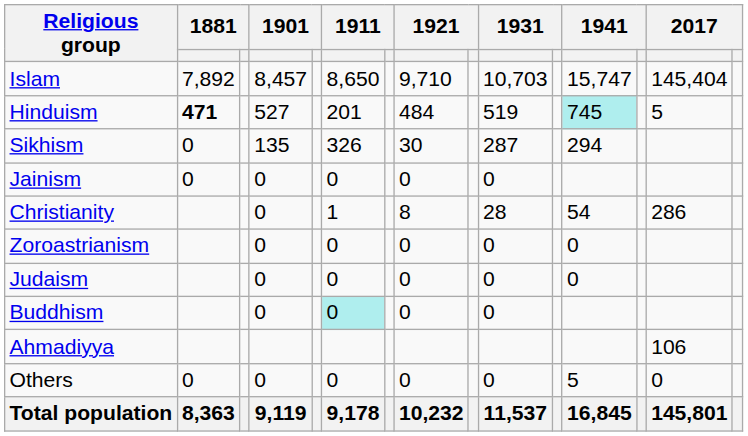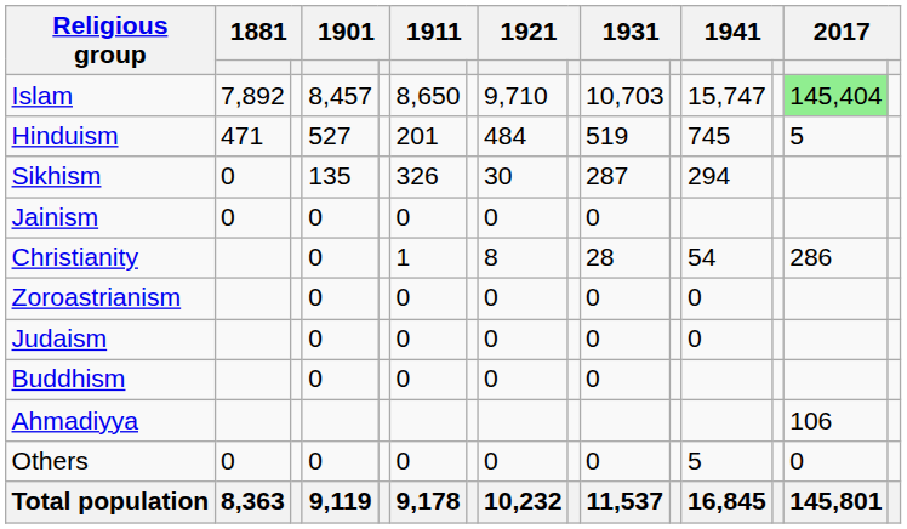Islam | column 14: no background -> lightgreen background
Hinduism | column 2: bold -> normal
Hinduism | column 12: paleturquoise background -> no background
Buddhism | column 6: paleturquoise background -> no background
